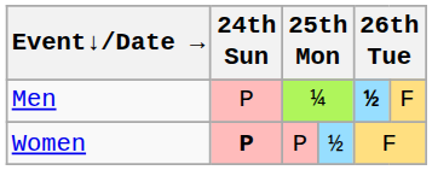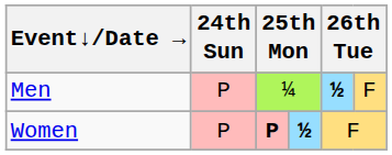Women | 24th Sun: bold -> normal
Women | column 3: normal -> bold
Women | column 4: normal -> bold
